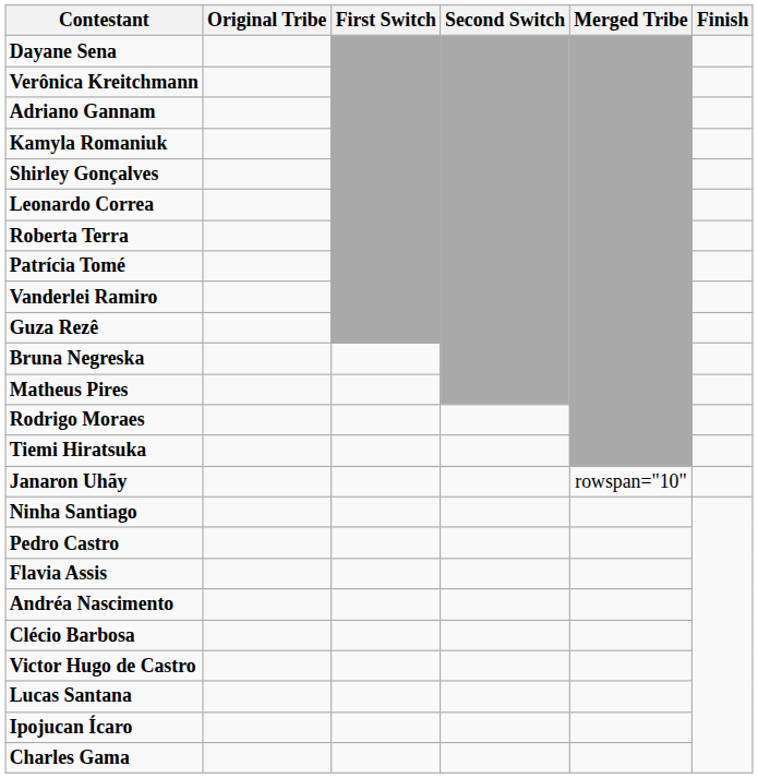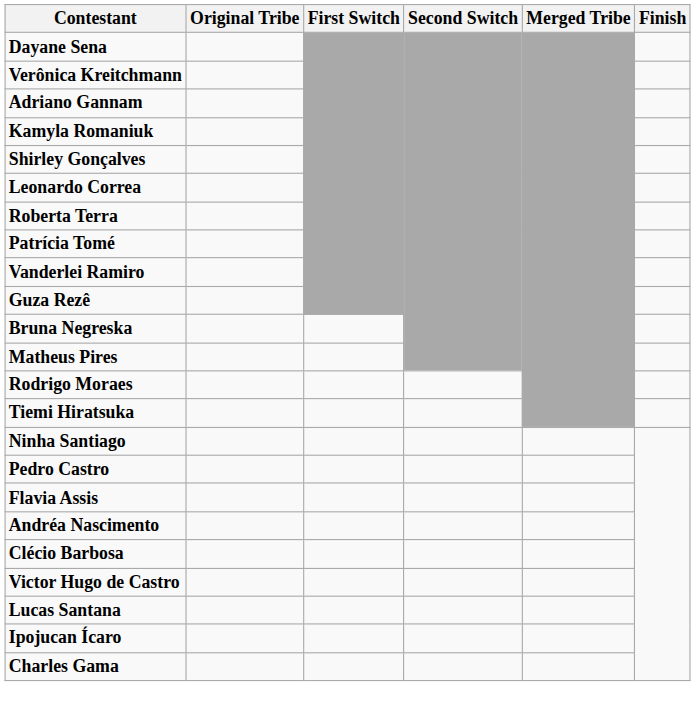- row: Janaron Uhãy | rowspan="10"
